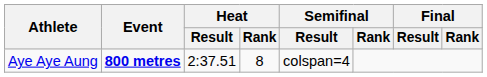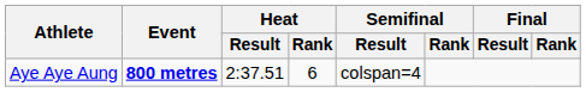Aye Aye Aung | Heat / Rank: 8 -> 6
